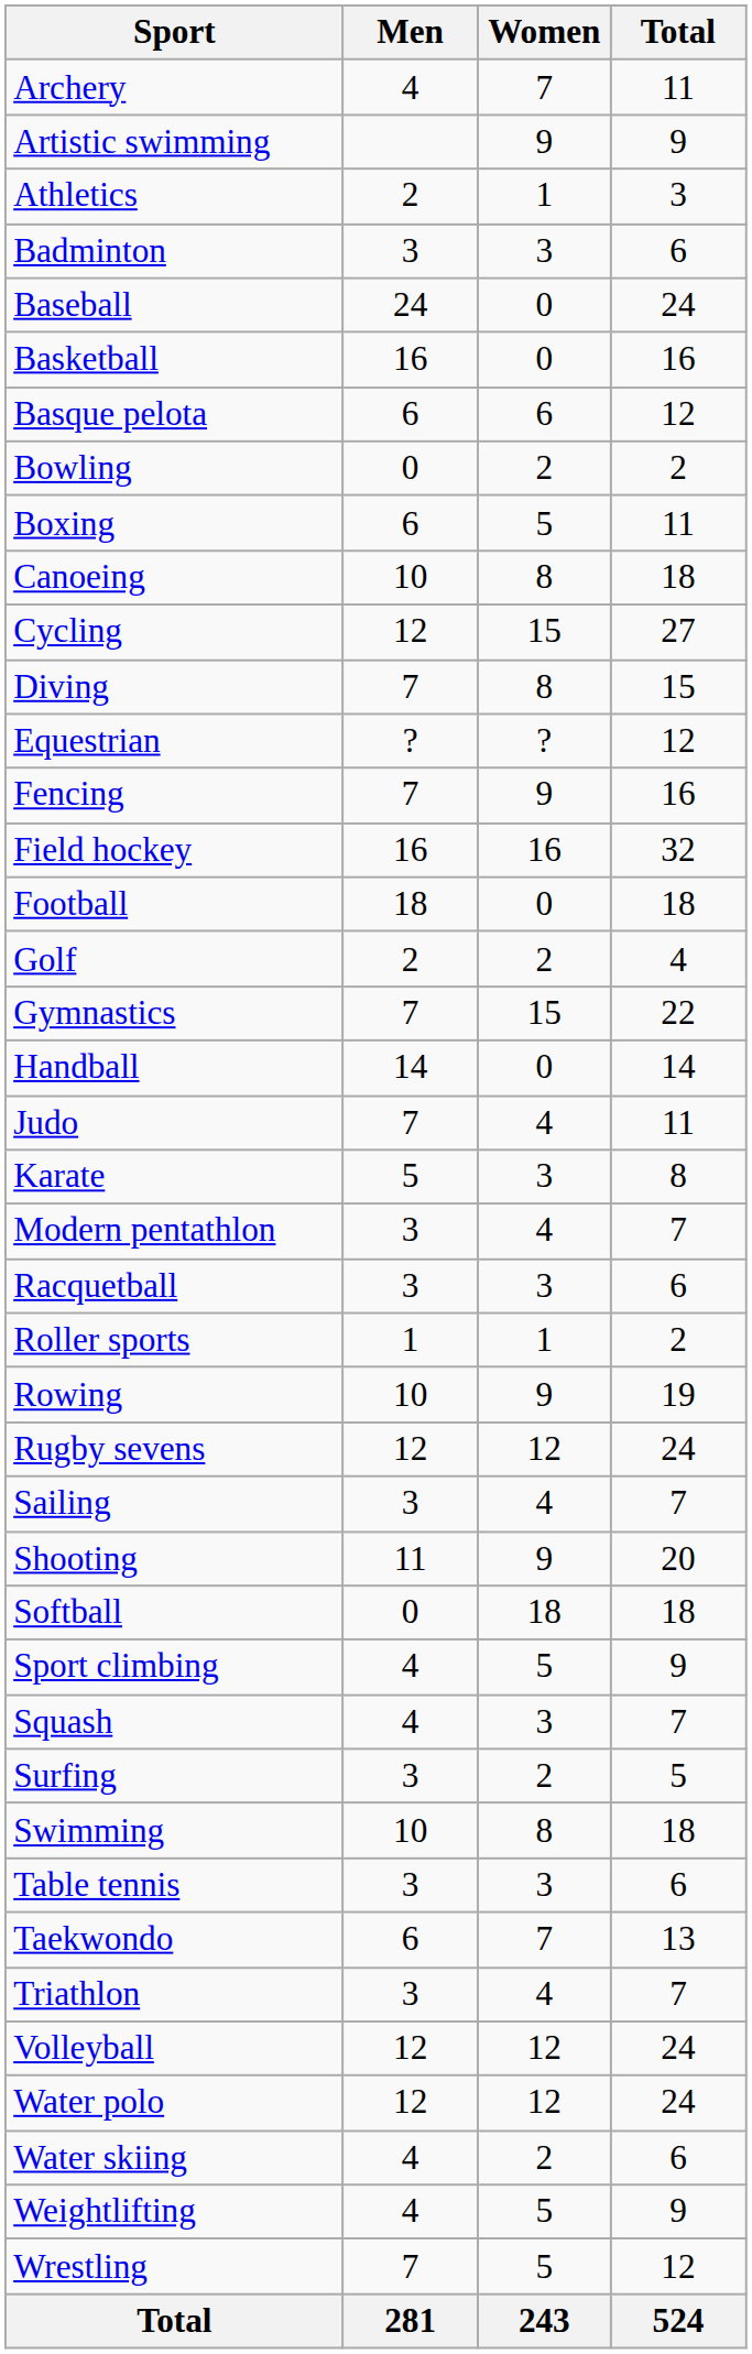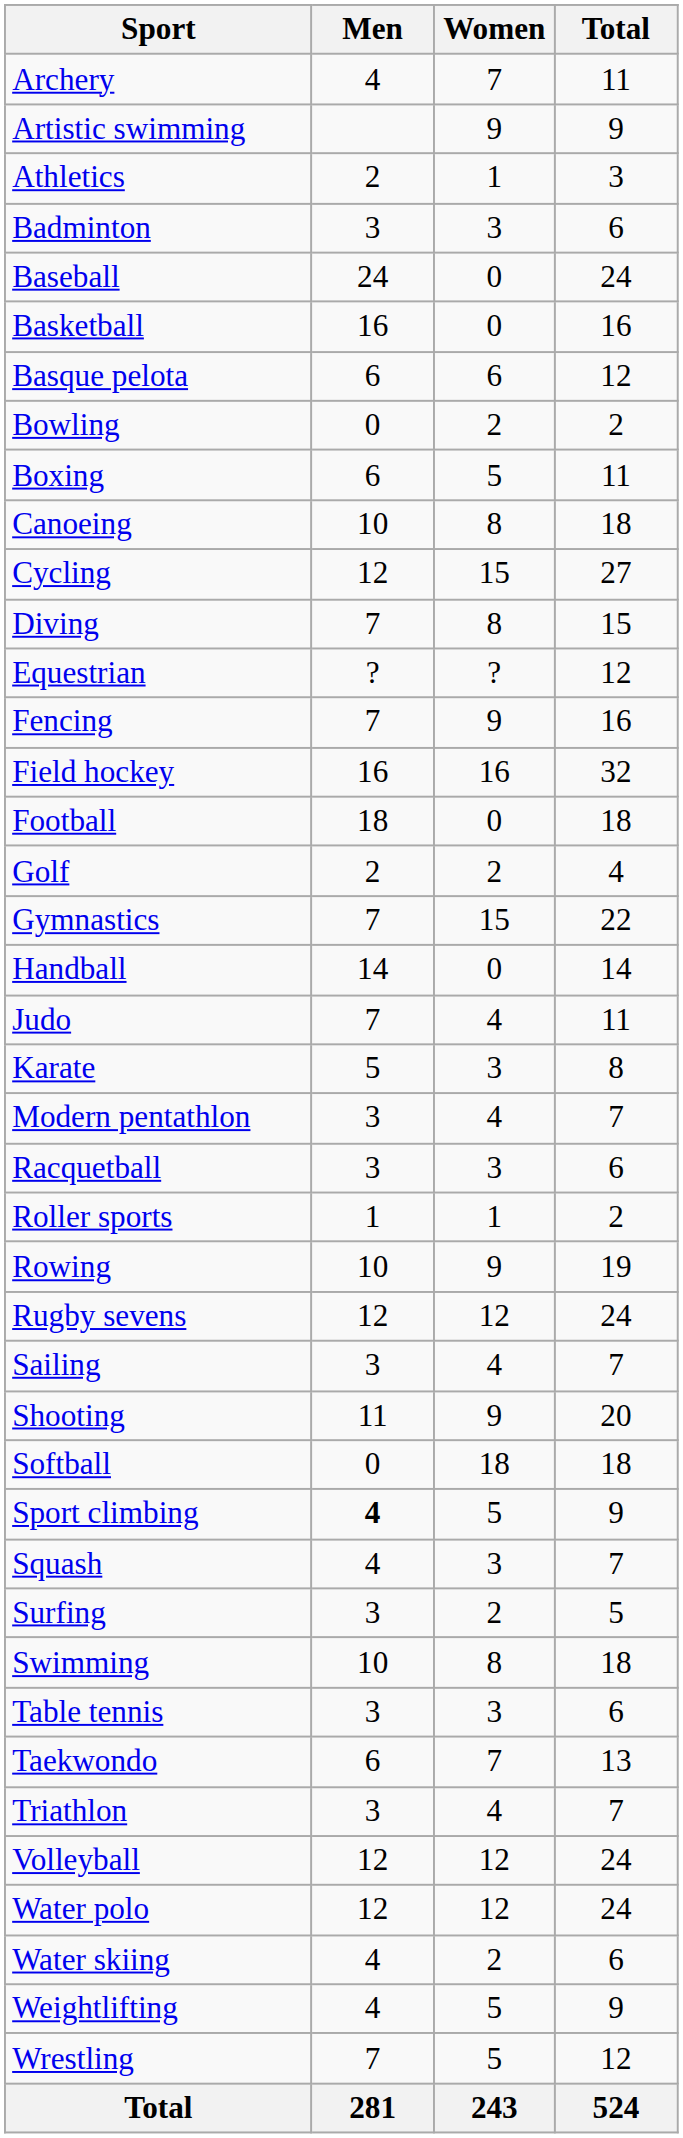Sport climbing | Men: normal -> bold
